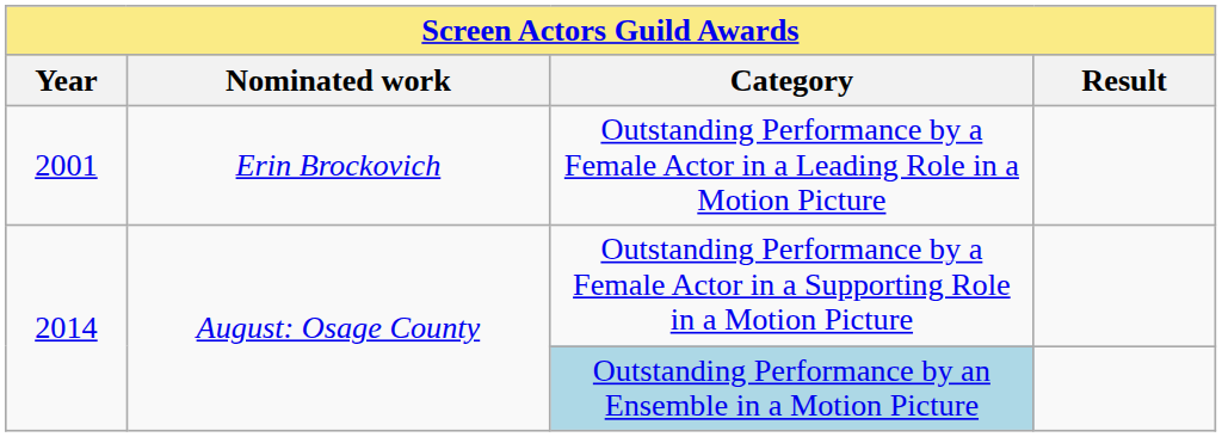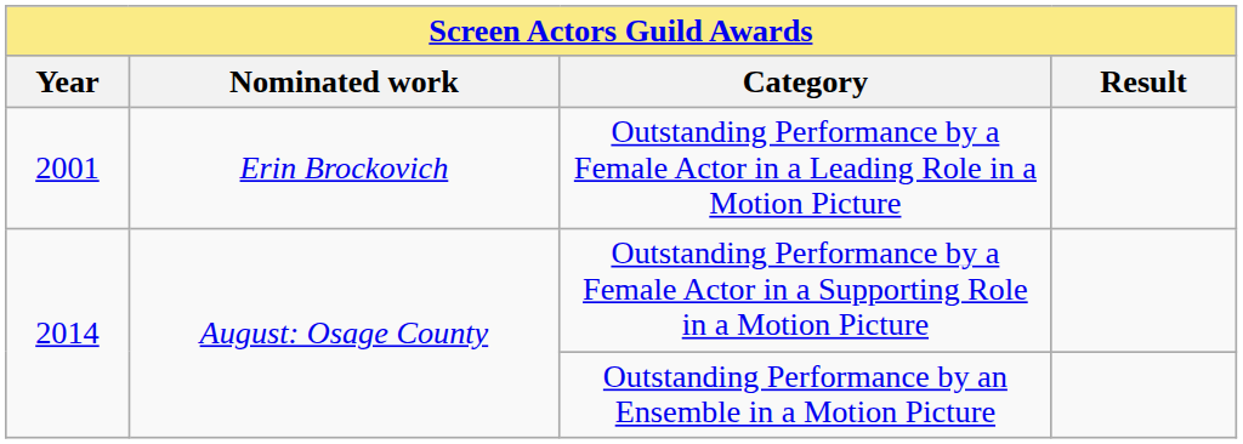Outstanding Performance by an Ensemble in a Motion Picture | Category: lightblue background -> no background
